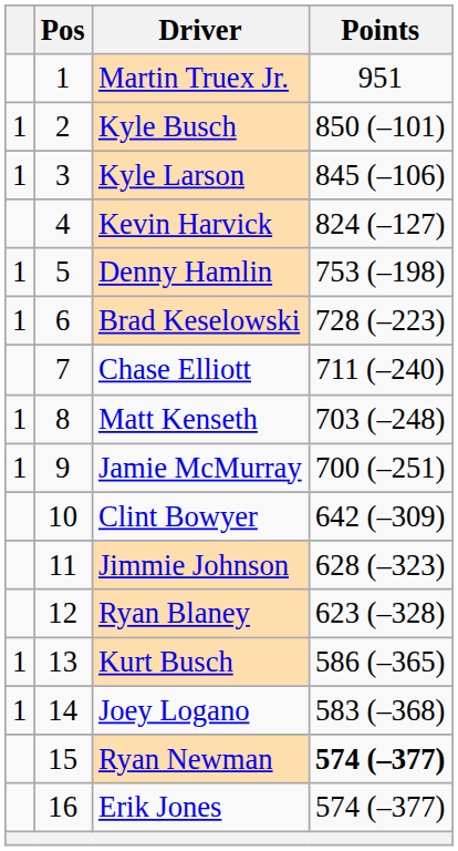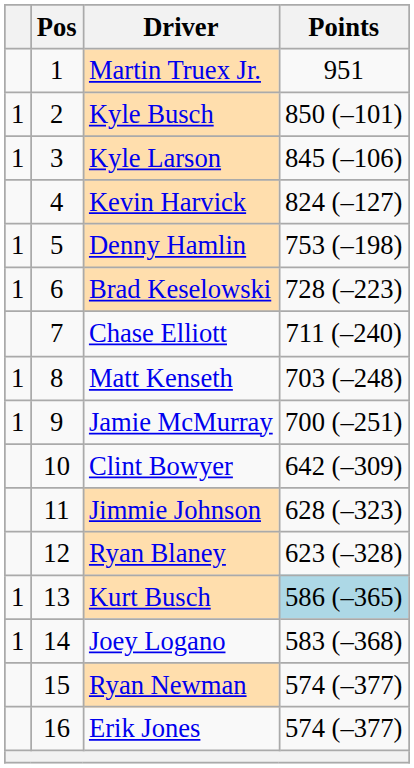Kurt Busch | Points: no background -> lightblue background
Ryan Newman | Points: bold -> normal
